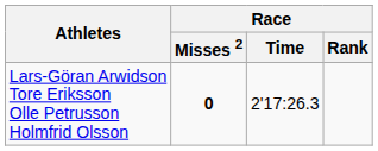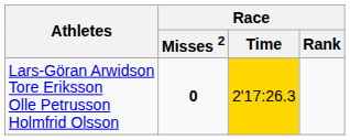row 3 | Race / Time: no background -> gold background
